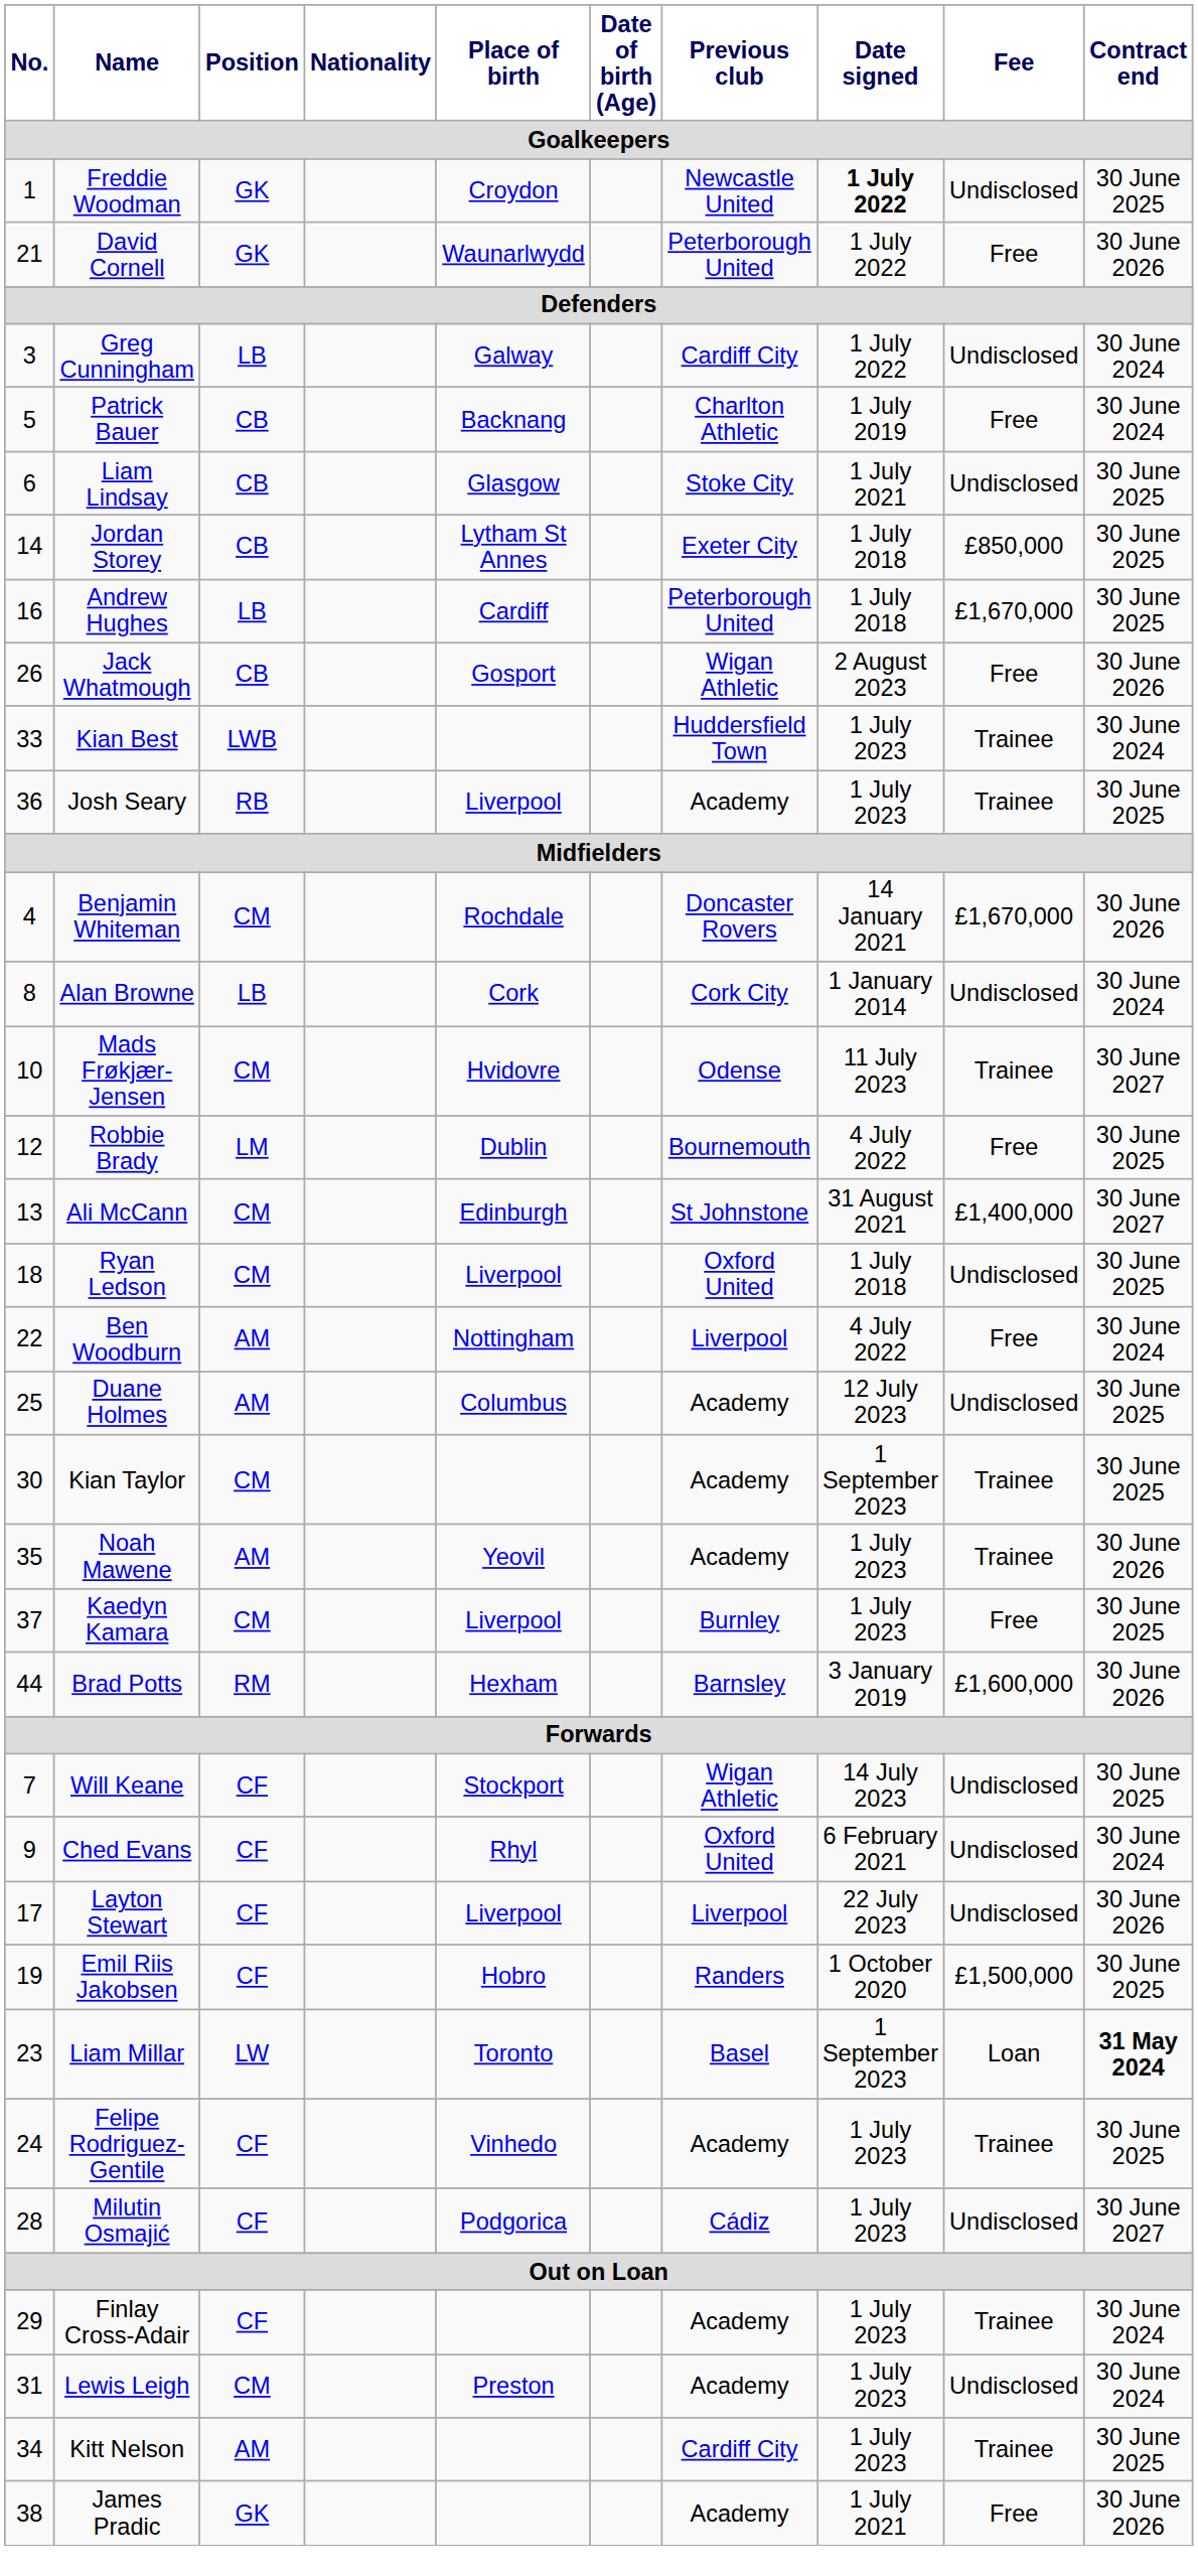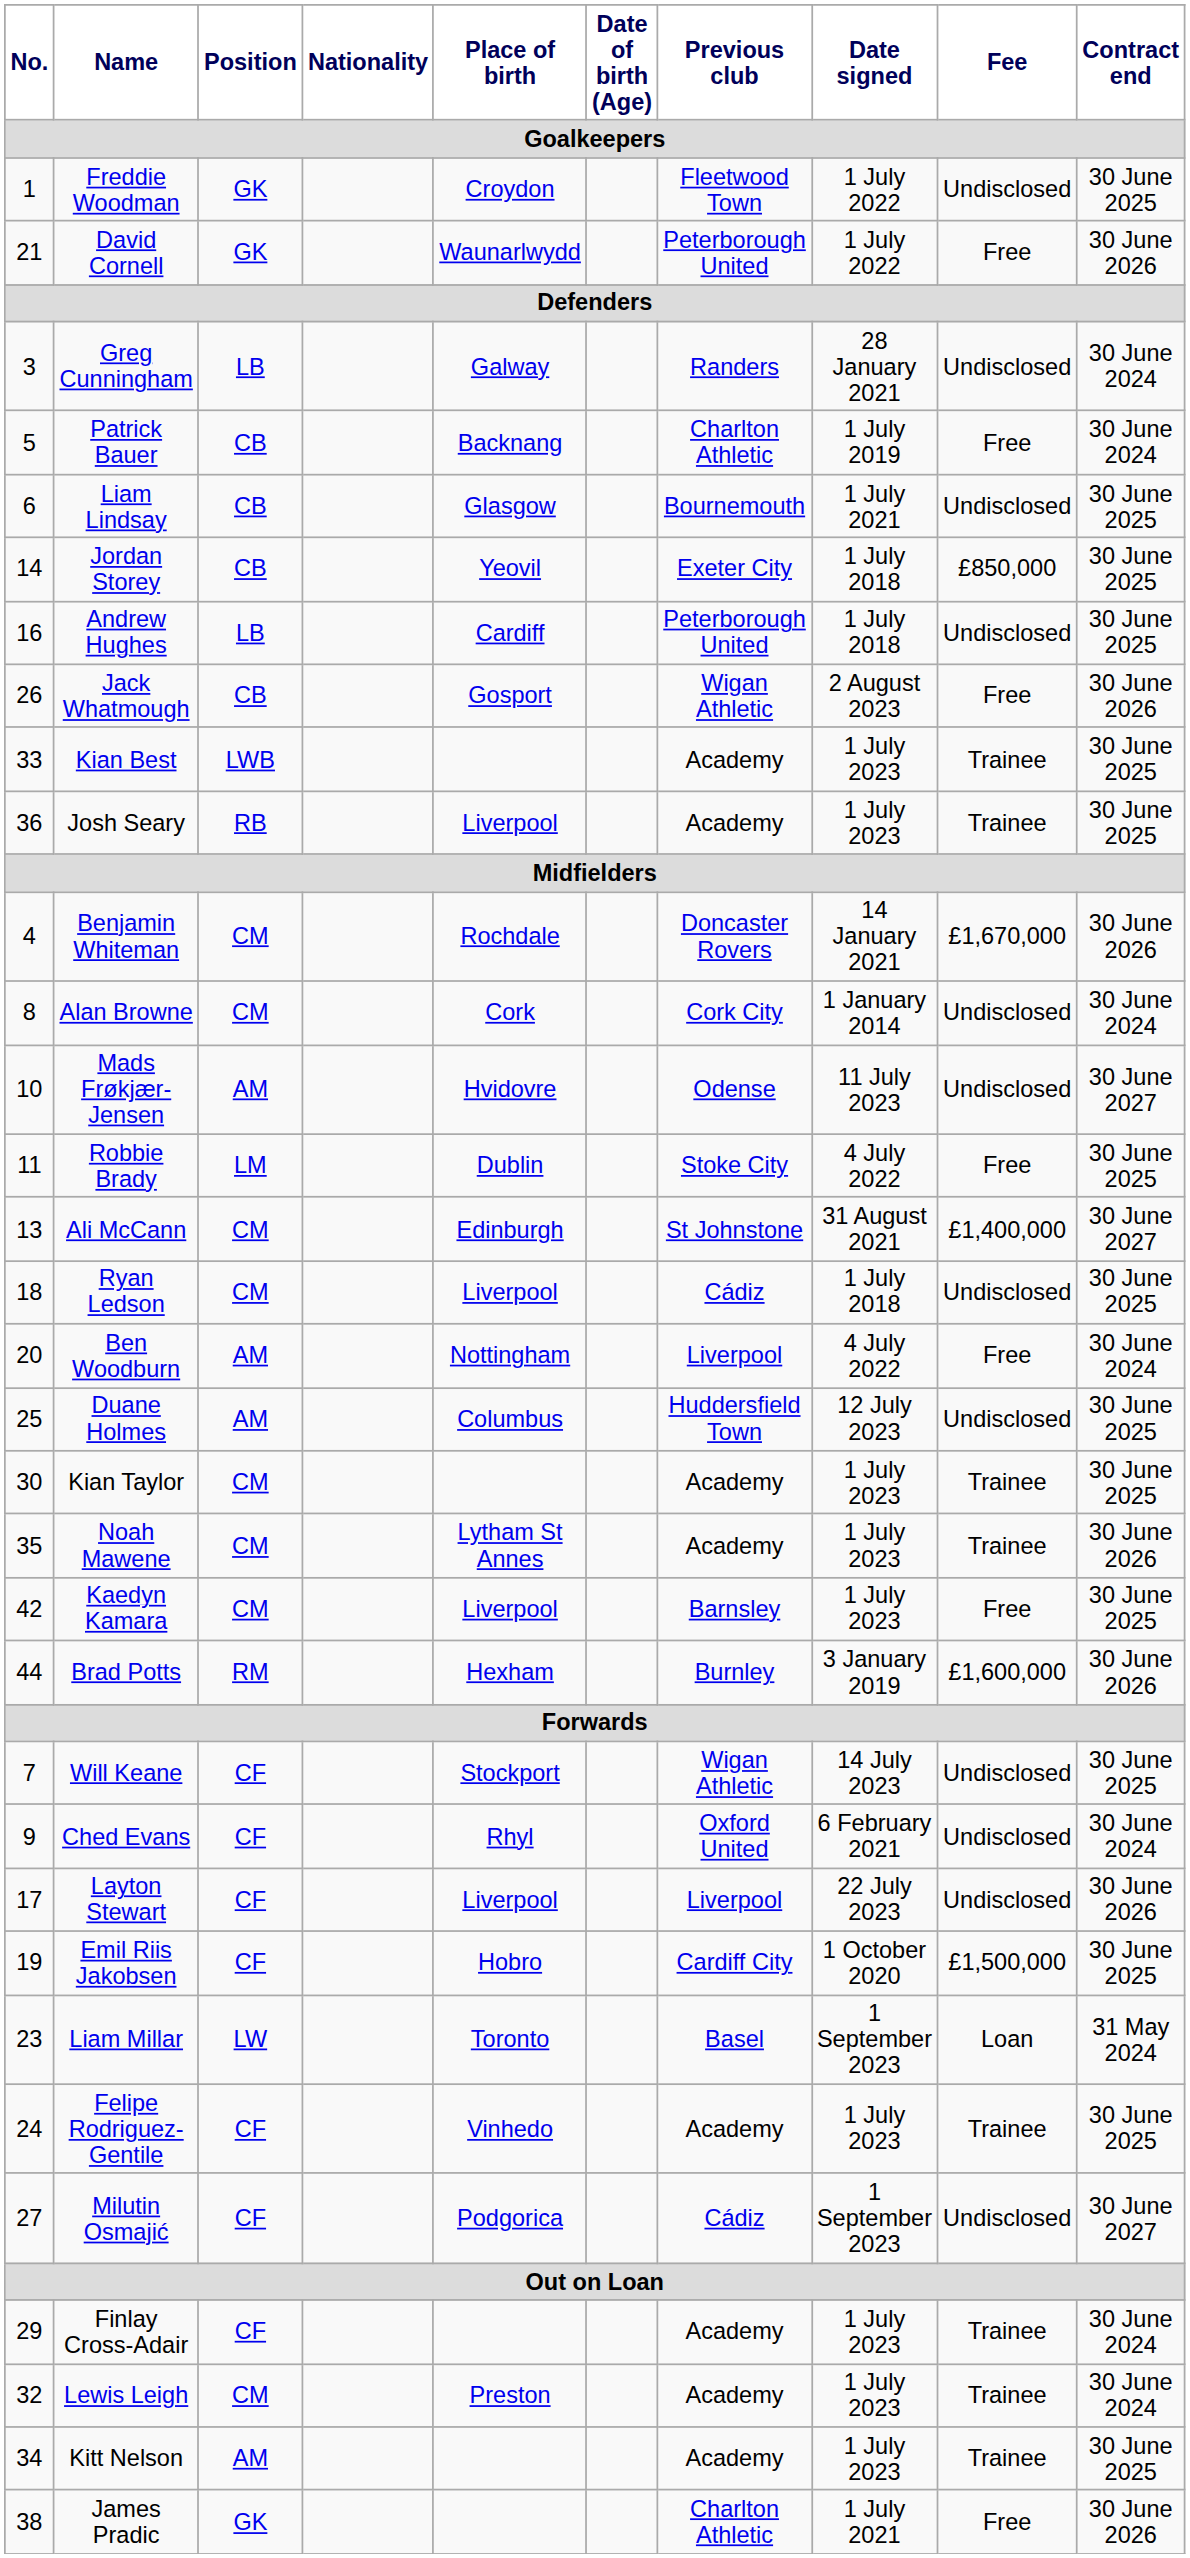Freddie Woodman | Previous club: Newcastle United -> Fleetwood Town
Freddie Woodman | Date signed: bold -> normal
Greg Cunningham | Previous club: Cardiff City -> Randers
Greg Cunningham | Date signed: 1 July 2022 -> 28 January 2021
Liam Lindsay | Previous club: Stoke City -> Bournemouth
Jordan Storey | Place of birth: Lytham St Annes -> Yeovil
Andrew Hughes | Fee: £1,670,000 -> Undisclosed
Kian Best | Previous club: Huddersfield Town -> Academy
Kian Best | Contract end: 30 June 2024 -> 30 June 2025
Alan Browne | Position: LB -> CM
Mads Frøkjær-Jensen | Position: CM -> AM
Mads Frøkjær-Jensen | Fee: Trainee -> Undisclosed
Robbie Brady | No.: 12 -> 11
Robbie Brady | Previous club: Bournemouth -> Stoke City
Ryan Ledson | Previous club: Oxford United -> Cádiz
Ben Woodburn | No.: 22 -> 20
Duane Holmes | Previous club: Academy -> Huddersfield Town
Kian Taylor | Date signed: 1 September 2023 -> 1 July 2023
Noah Mawene | Position: AM -> CM
Noah Mawene | Place of birth: Yeovil -> Lytham St Annes
Kaedyn Kamara | No.: 37 -> 42
Kaedyn Kamara | Previous club: Burnley -> Barnsley
Brad Potts | Previous club: Barnsley -> Burnley
Emil Riis Jakobsen | Previous club: Randers -> Cardiff City
Liam Millar | Contract end: bold -> normal
Milutin Osmajić | No.: 28 -> 27
Milutin Osmajić | Date signed: 1 July 2023 -> 1 September 2023
Lewis Leigh | No.: 31 -> 32
Lewis Leigh | Fee: Undisclosed -> Trainee
Kitt Nelson | Previous club: Cardiff City -> Academy
James Pradic | Previous club: Academy -> Charlton Athletic
